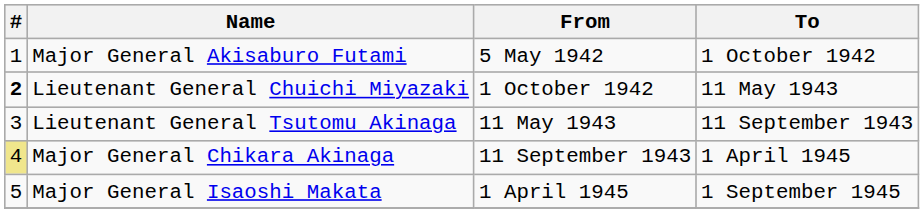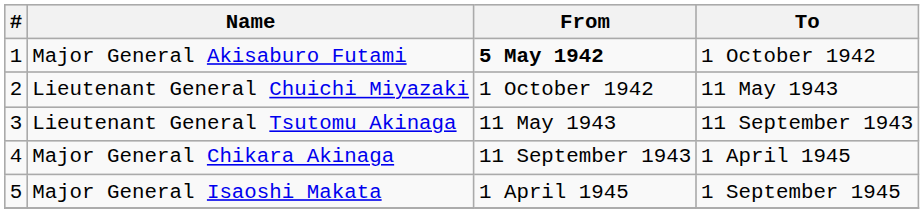Major General Akisaburo Futami | From: normal -> bold
Lieutenant General Chuichi Miyazaki | #: bold -> normal
Major General Chikara Akinaga | #: khaki background -> no background
